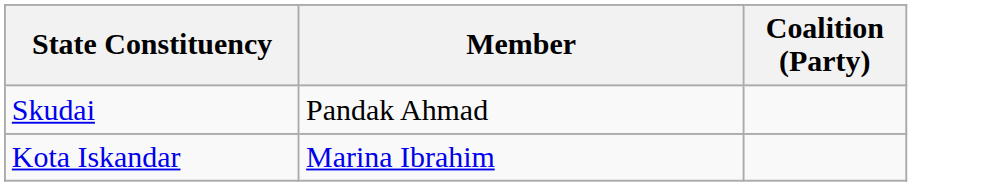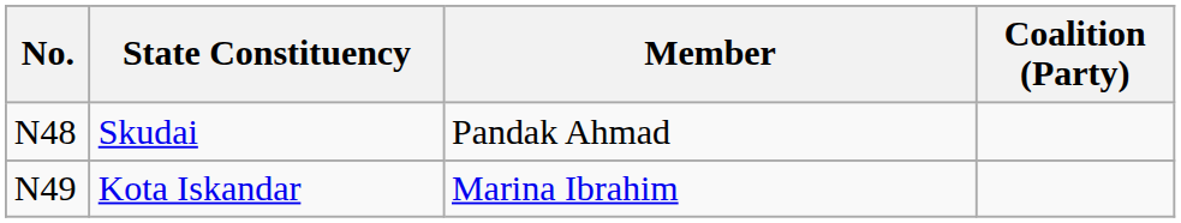+ column: No. | N48 | N49
